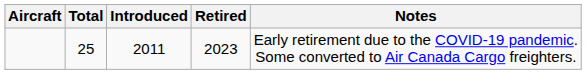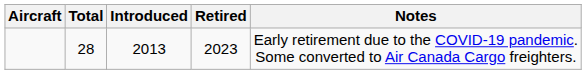row 2 | Total: 25 -> 28
row 2 | Introduced: 2011 -> 2013
